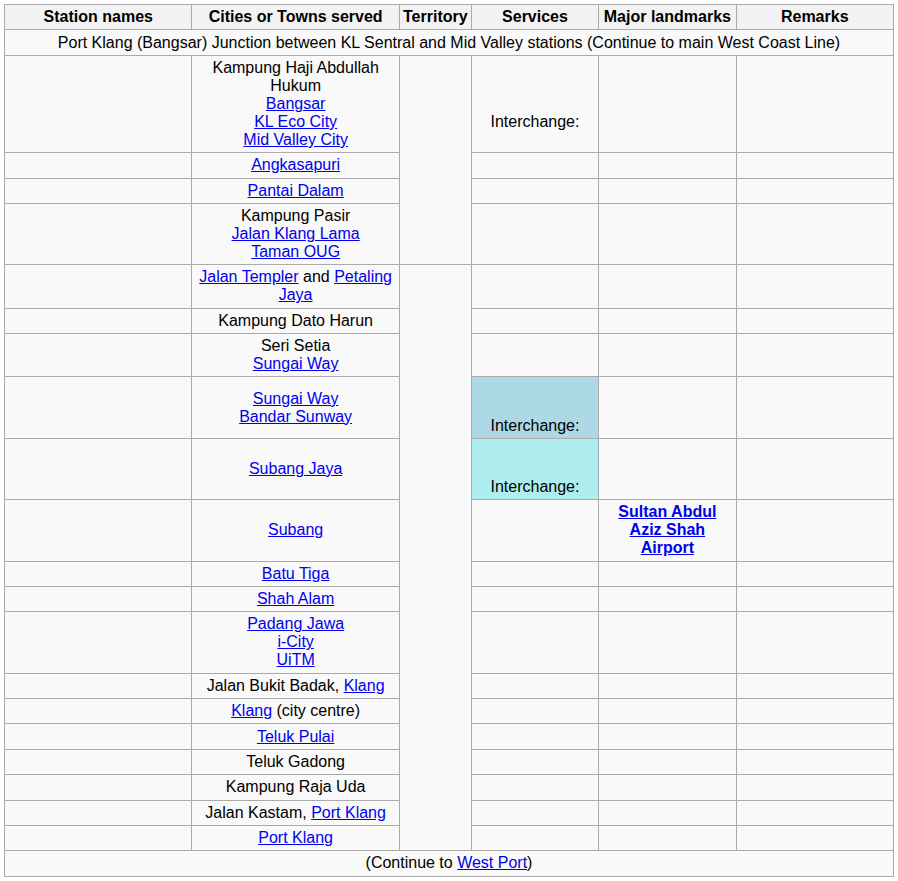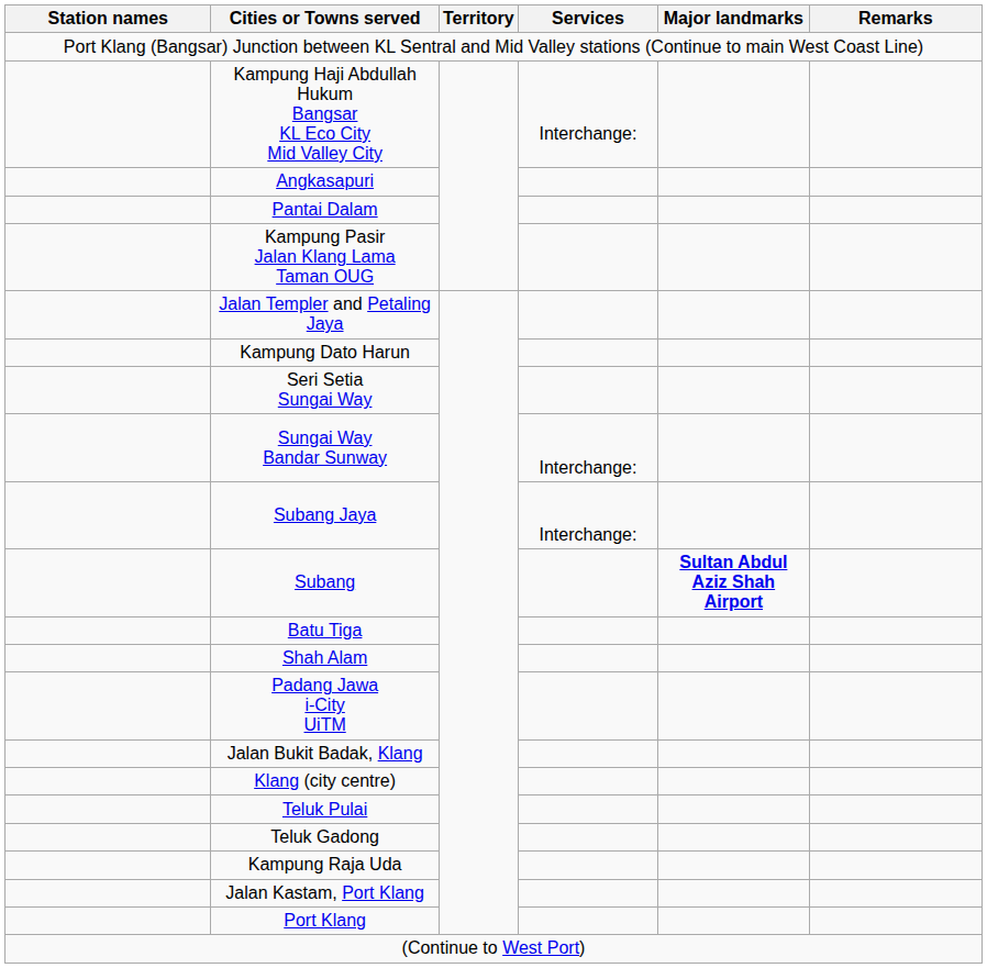Sungai Way Bandar Sunway | Services: lightblue background -> no background
Subang Jaya | Services: paleturquoise background -> no background
